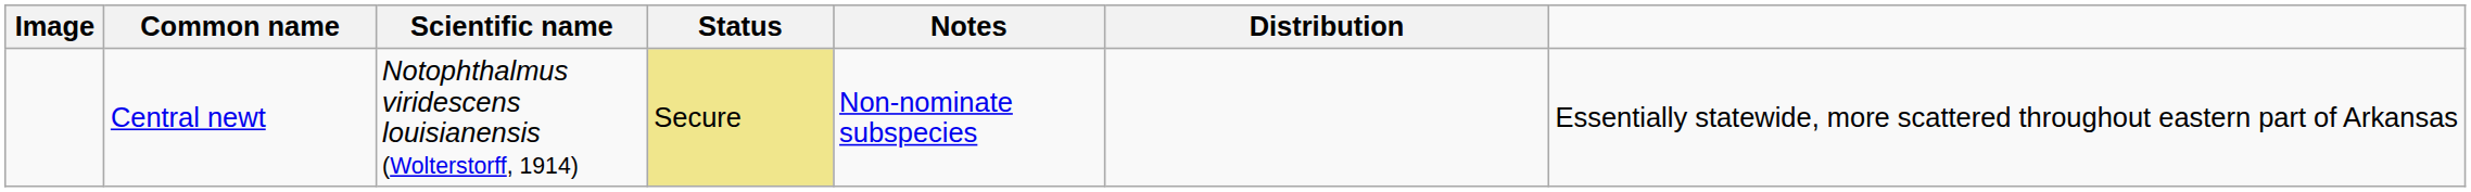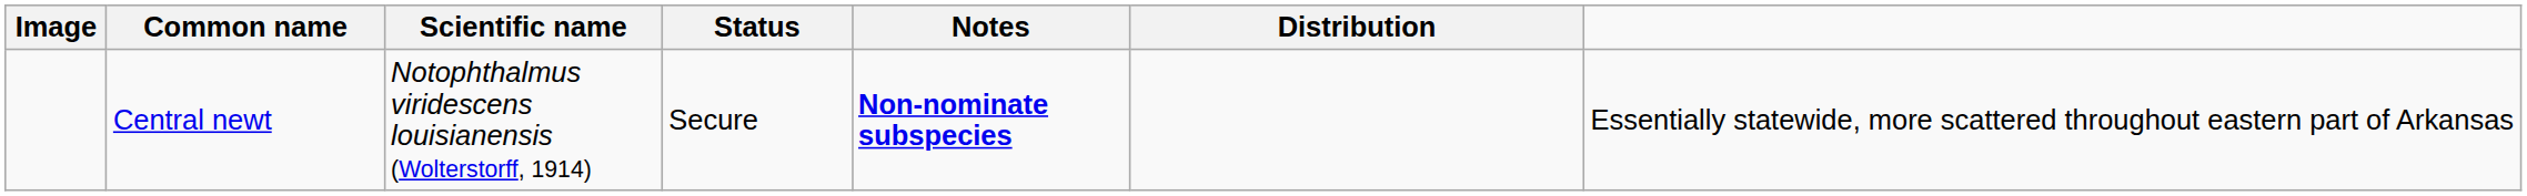Central newt | Status: khaki background -> no background
Central newt | Notes: normal -> bold
